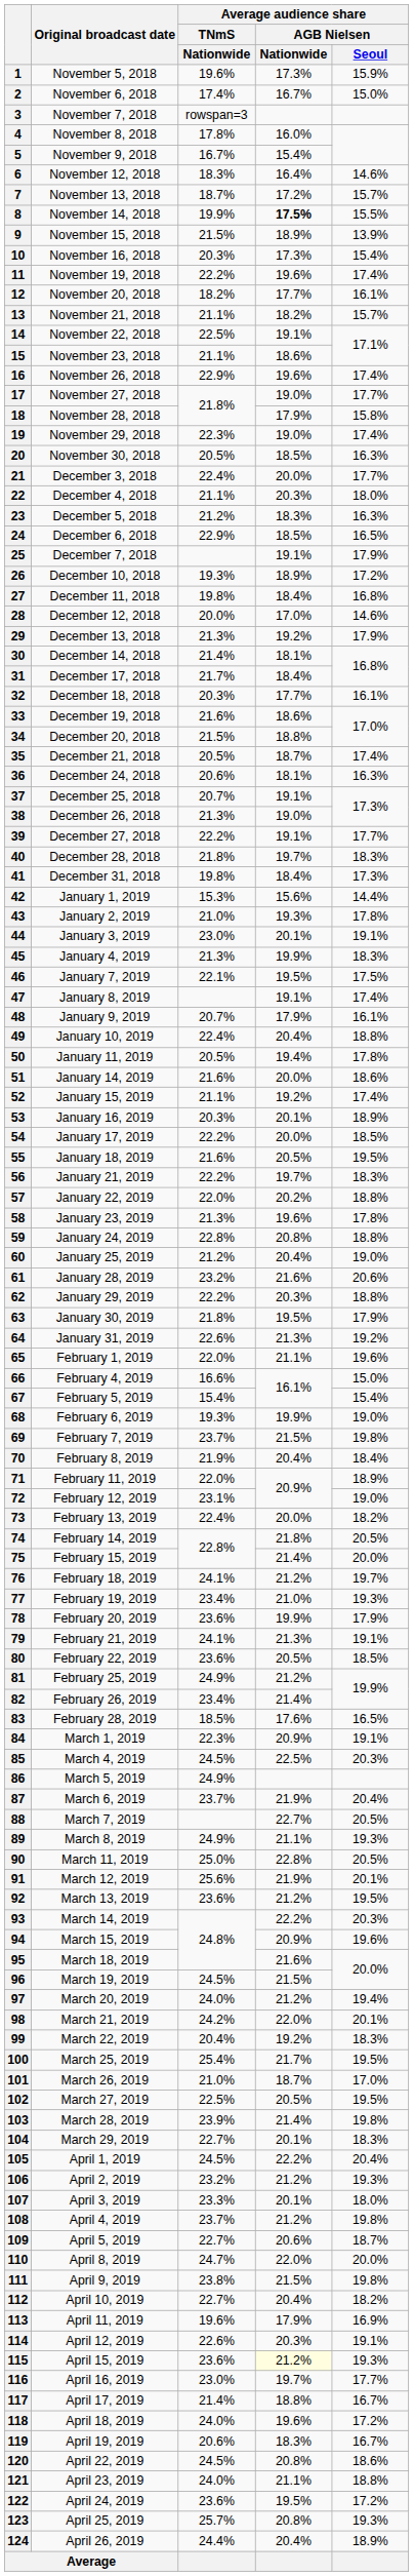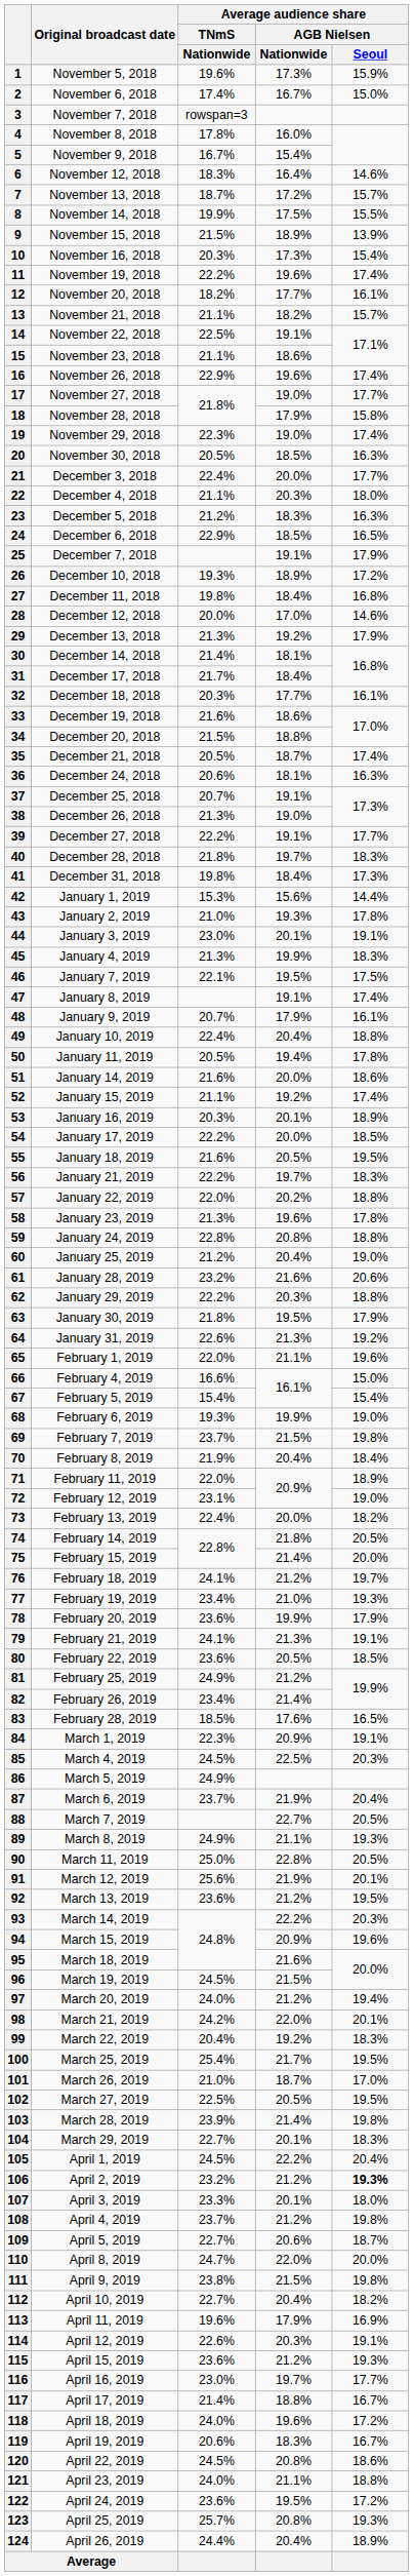8 | Average audience share / AGB Nielsen / Nationwide: bold -> normal
106 | Average audience share / AGB Nielsen / Seoul: normal -> bold
115 | Average audience share / AGB Nielsen / Nationwide: lightyellow background -> no background
